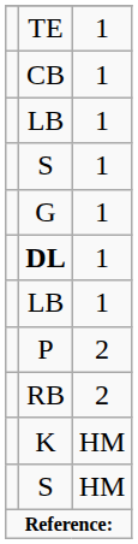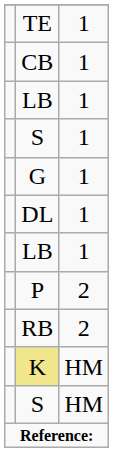DL | column 2: bold -> normal
K | column 2: no background -> khaki background
